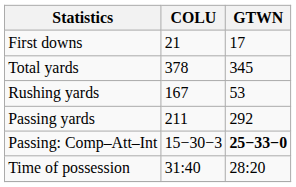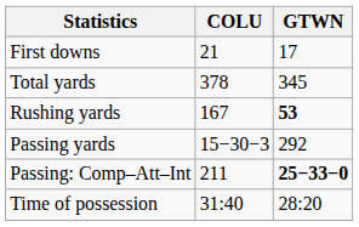Rushing yards | GTWN: normal -> bold
Passing yards | COLU: 211 -> 15−30−3
Passing: Comp–Att–Int | COLU: 15−30−3 -> 211
